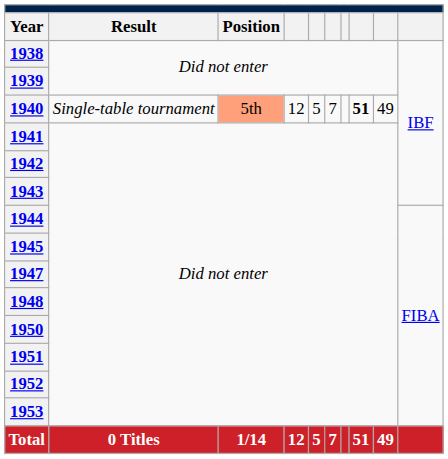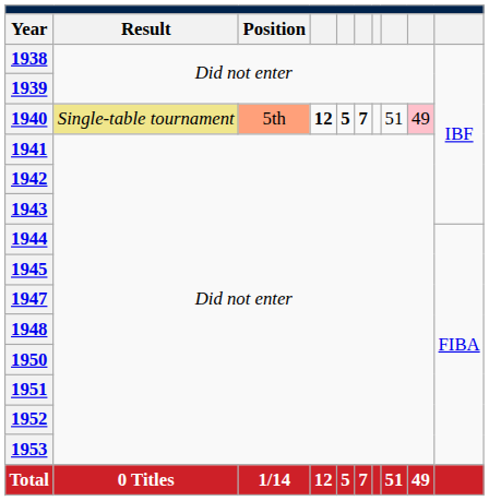1940 | Result: no background -> khaki background
1940 | column 4: normal -> bold
1940 | column 5: normal -> bold
1940 | column 6: normal -> bold
1940 | column 8: bold -> normal
1940 | column 9: no background -> pink background
